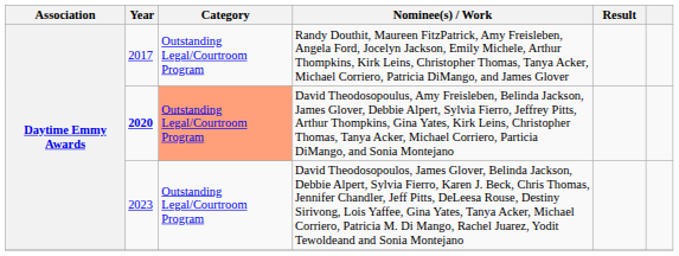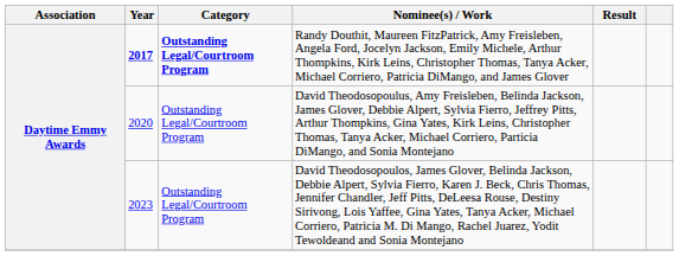row 2 | Year: normal -> bold
row 2 | Category: normal -> bold
row 3 | Year: bold -> normal
row 3 | Category: lightsalmon background -> no background
